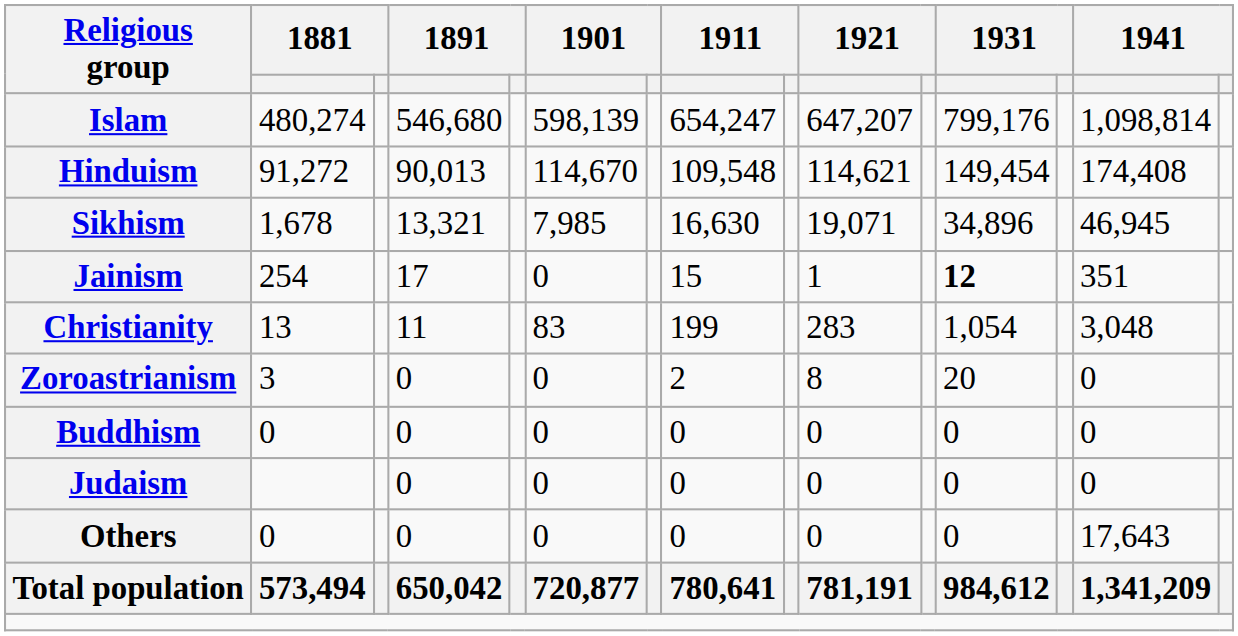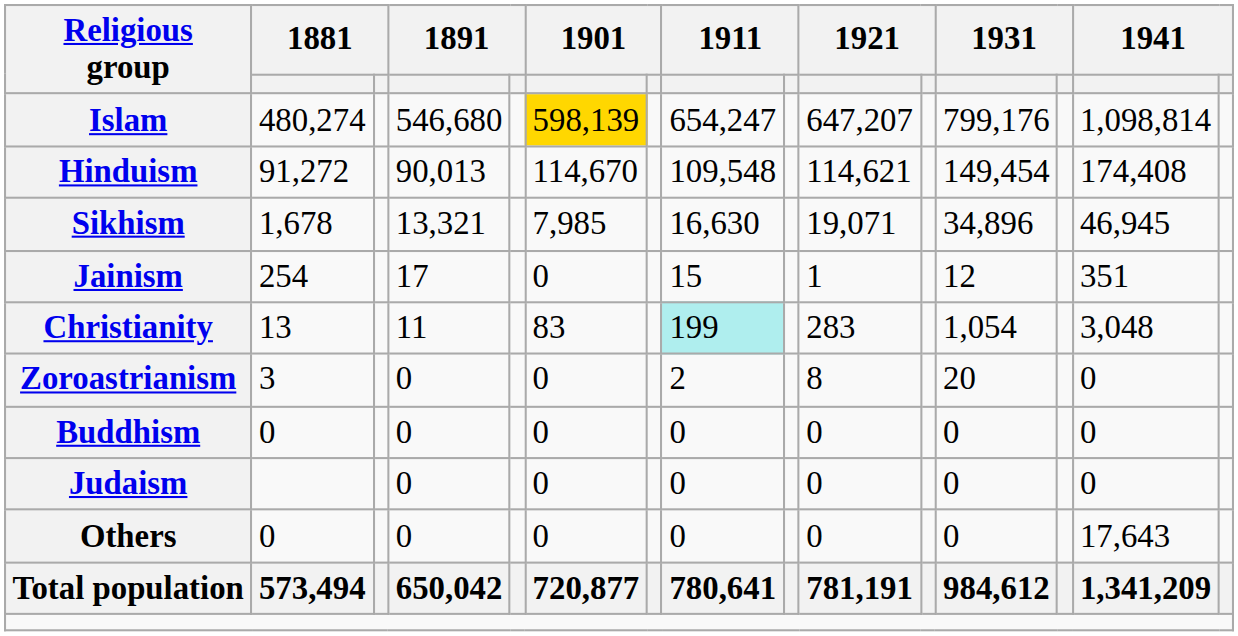Islam | column 6: no background -> gold background
Jainism | column 12: bold -> normal
Christianity | column 8: no background -> paleturquoise background
